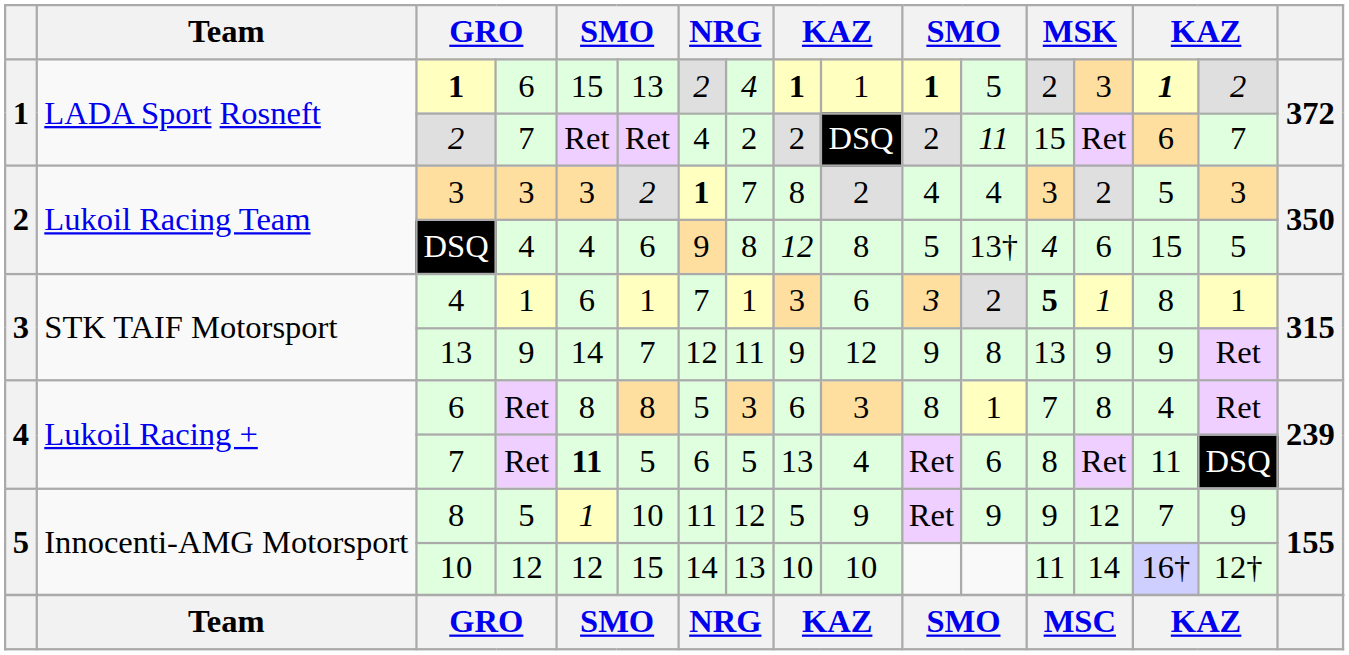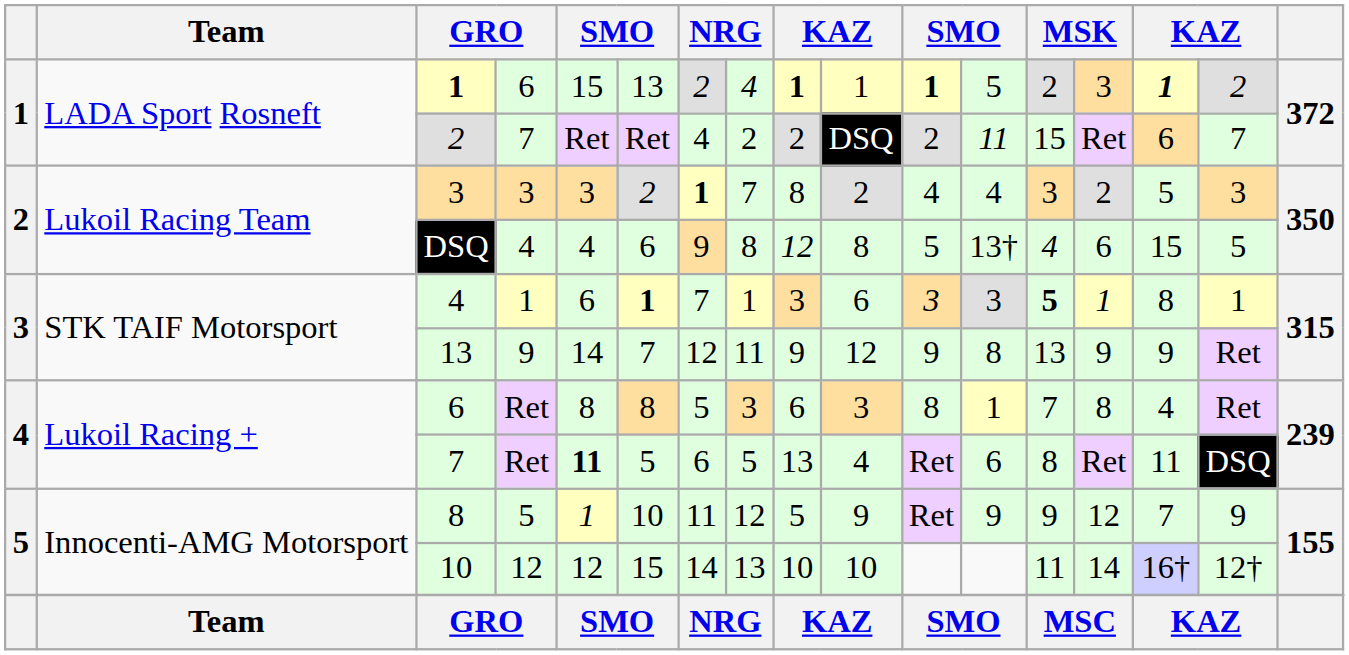row 6 | column 6: normal -> bold
row 6 | column 12: 2 -> 3
